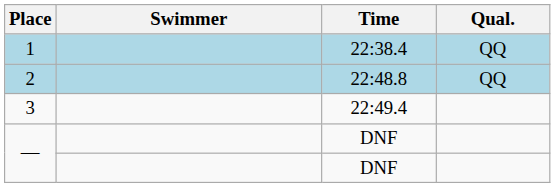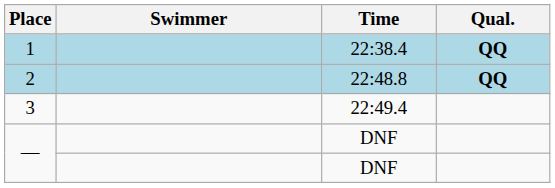1 | Qual.: normal -> bold
2 | Qual.: normal -> bold
